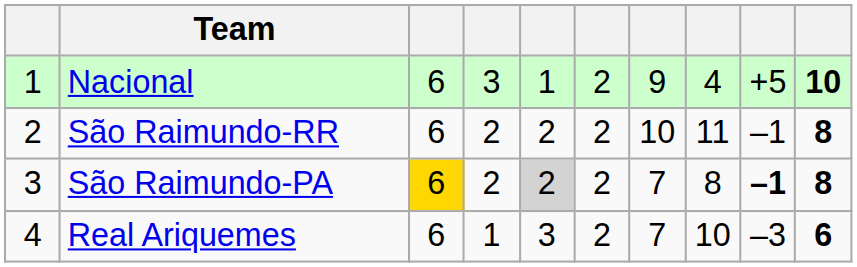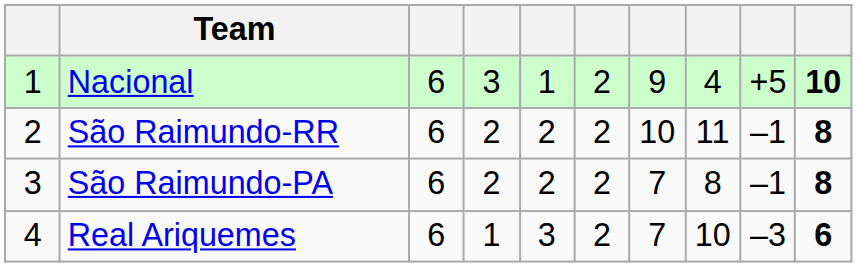São Raimundo-PA | column 3: gold background -> no background
São Raimundo-PA | column 5: lightgrey background -> no background
São Raimundo-PA | column 9: bold -> normal
